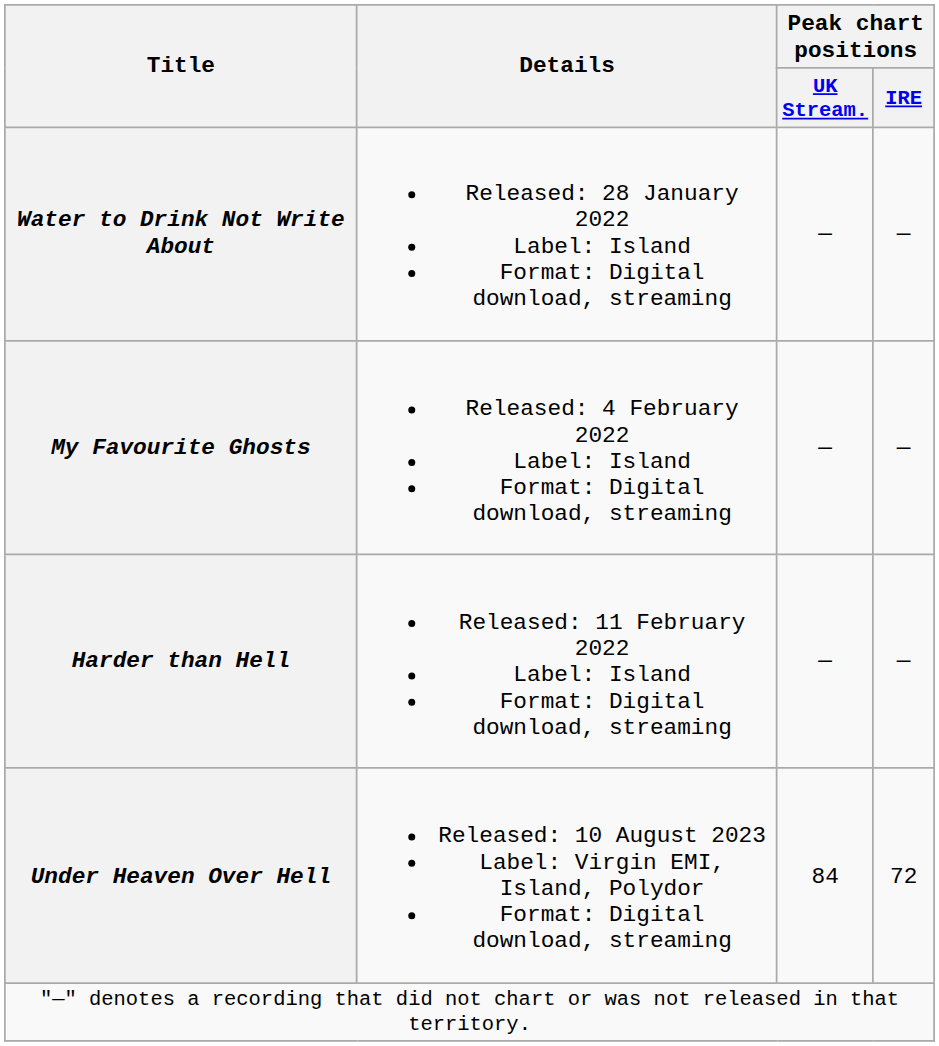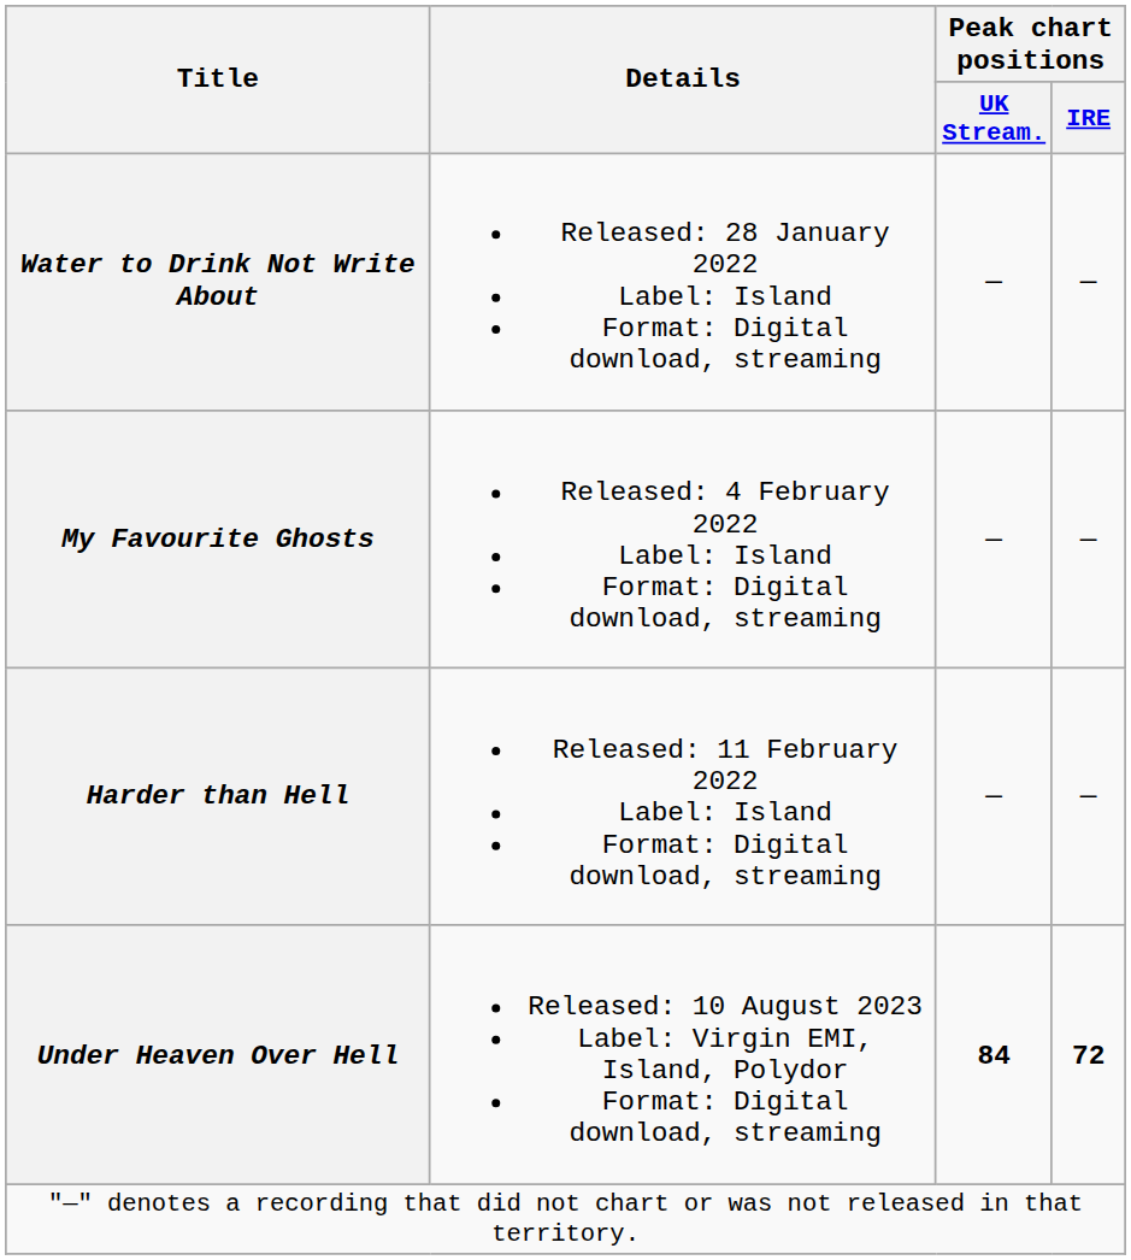Under Heaven Over Hell | Peak chart positions / UK Stream.: normal -> bold
Under Heaven Over Hell | Peak chart positions / IRE: normal -> bold
